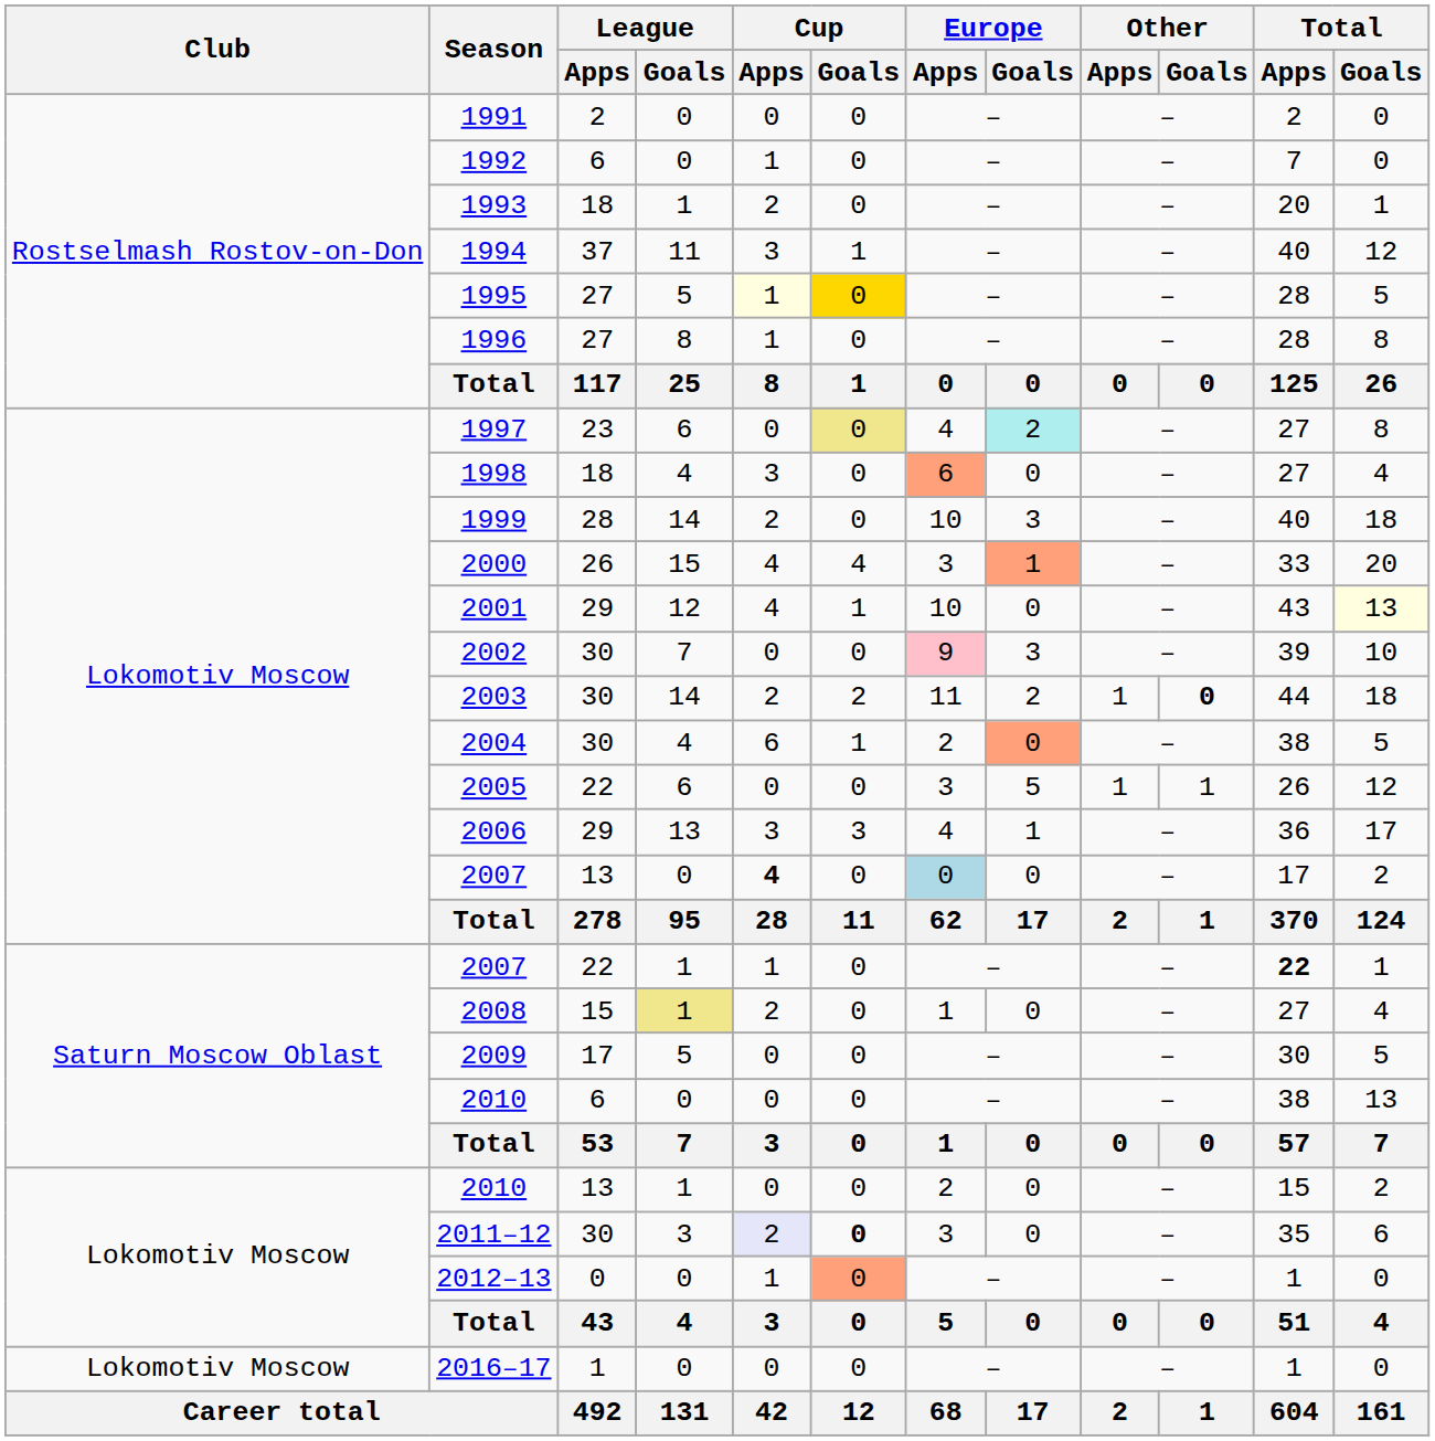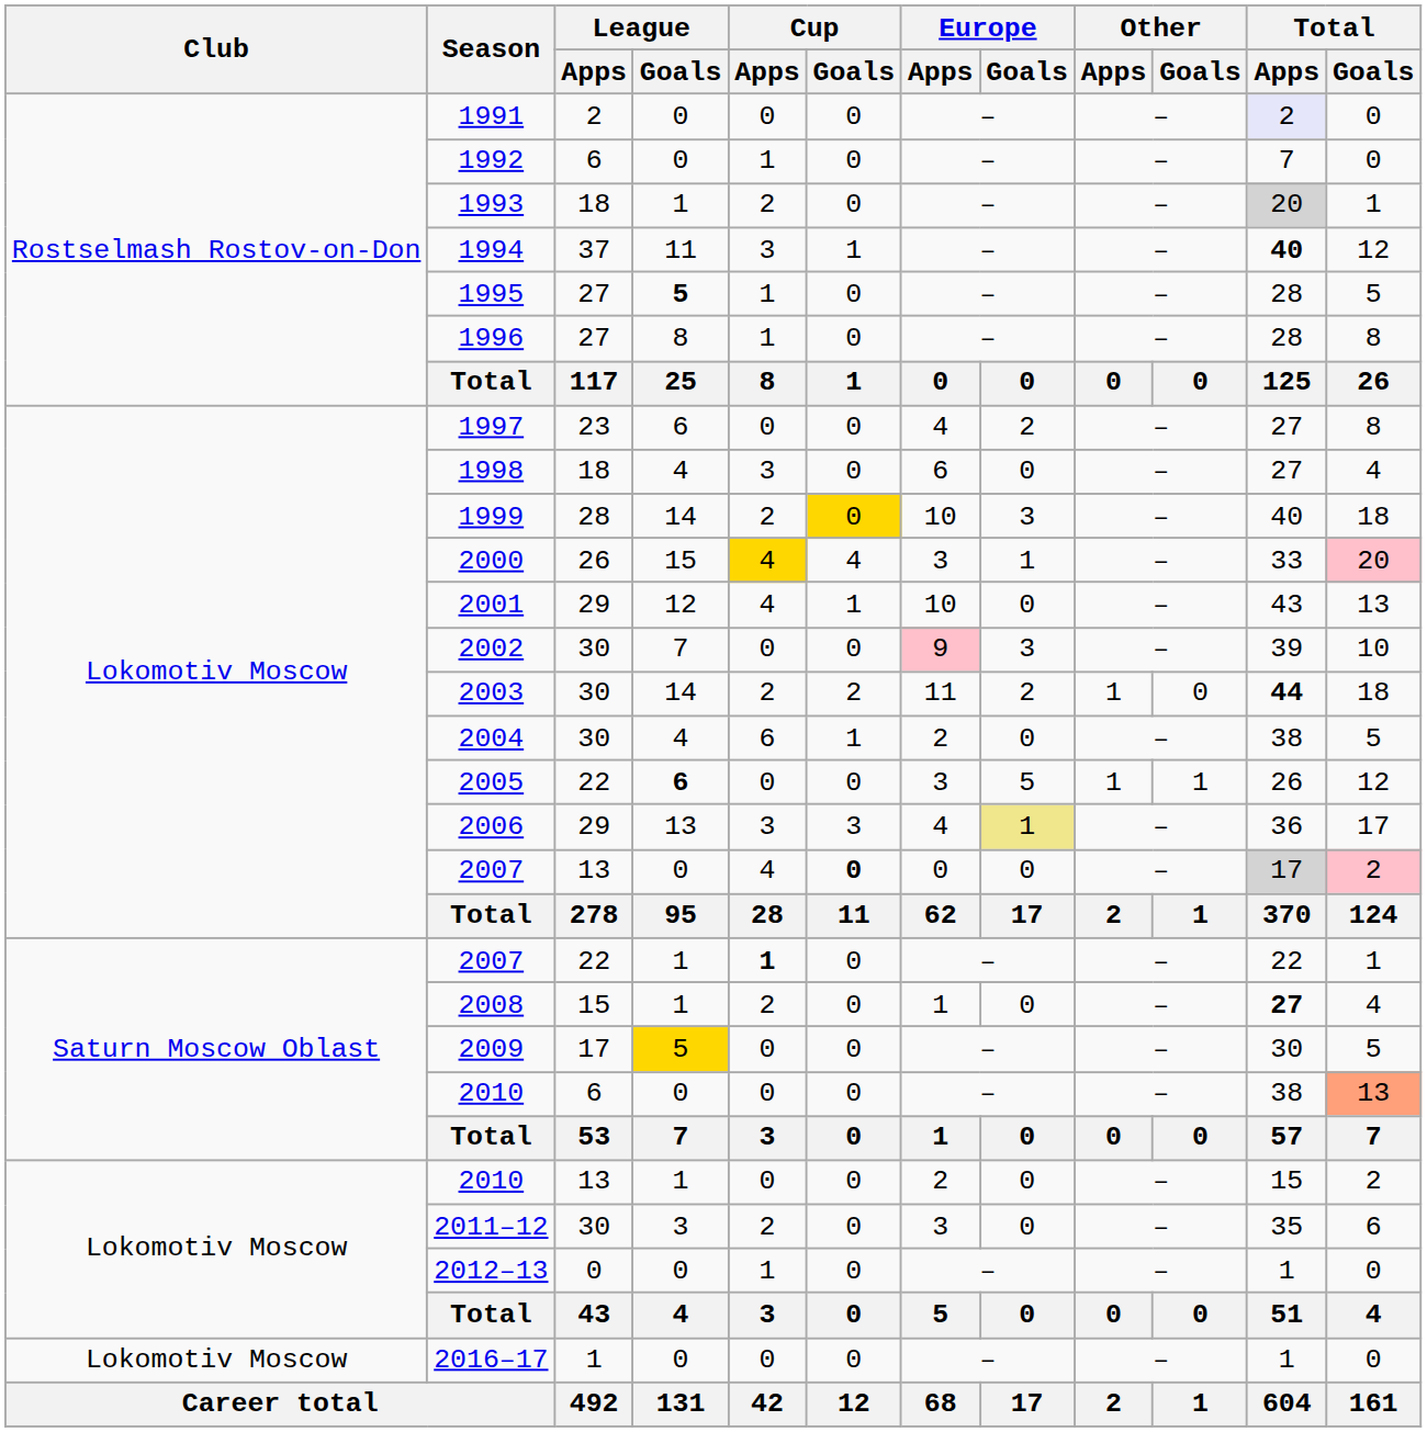1991 | Total / Apps: no background -> lavender background
1993 | Total / Apps: no background -> lightgrey background
1994 | Total / Apps: normal -> bold
1995 | League / Goals: normal -> bold
1995 | Cup / Apps: lightyellow background -> no background
1995 | Cup / Goals: gold background -> no background
1997 | Cup / Goals: khaki background -> no background
1997 | Europe / Goals: paleturquoise background -> no background
1998 | Europe / Apps: lightsalmon background -> no background
1999 | Cup / Goals: no background -> gold background
2000 | Cup / Apps: no background -> gold background
2000 | Europe / Goals: lightsalmon background -> no background
2000 | Total / Goals: no background -> pink background
2001 | Total / Goals: lightyellow background -> no background
2003 | Other / Goals: bold -> normal
2003 | Total / Apps: normal -> bold
2004 | Europe / Goals: lightsalmon background -> no background
2005 | League / Goals: normal -> bold
2006 | Europe / Goals: no background -> khaki background
2007 / 13 | Cup / Apps: bold -> normal
2007 / 13 | Cup / Goals: normal -> bold
2007 / 13 | Europe / Apps: lightblue background -> no background
2007 / 13 | Total / Apps: no background -> lightgrey background
2007 / 13 | Total / Goals: no background -> pink background
2007 / 22 | Cup / Apps: normal -> bold
2007 / 22 | Total / Apps: bold -> normal
2008 | League / Goals: khaki background -> no background
2008 | Total / Apps: normal -> bold
2009 | League / Goals: no background -> gold background
2010 / 6 | Total / Goals: no background -> lightsalmon background
2011–12 | Cup / Apps: lavender background -> no background
2011–12 | Cup / Goals: bold -> normal
2012–13 | Cup / Goals: lightsalmon background -> no background
